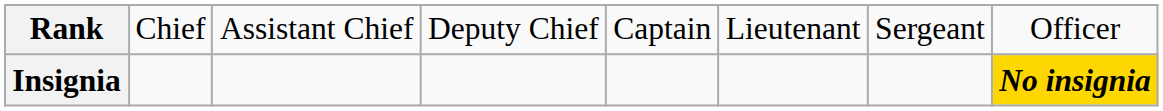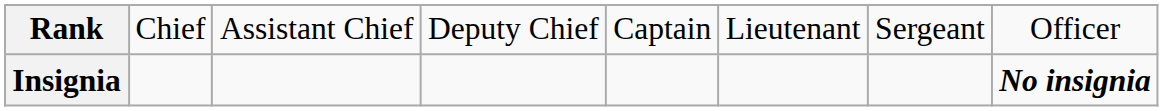Insignia | column 8: gold background -> no background
